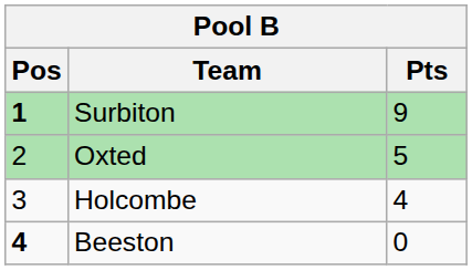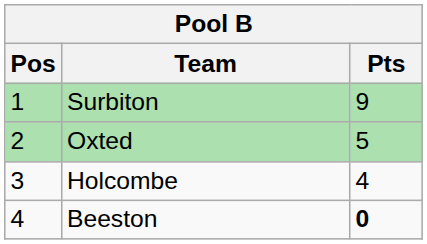Surbiton | Pos: bold -> normal
Beeston | Pos: bold -> normal
Beeston | Pts: normal -> bold
